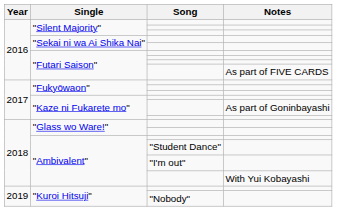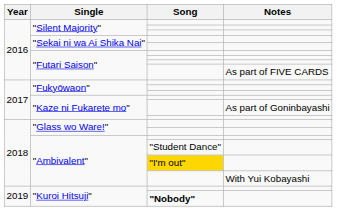"Ambivalent" / "I'm out" | Song: no background -> gold background
"Kuroi Hitsuji" / "Nobody" | Song: normal -> bold
